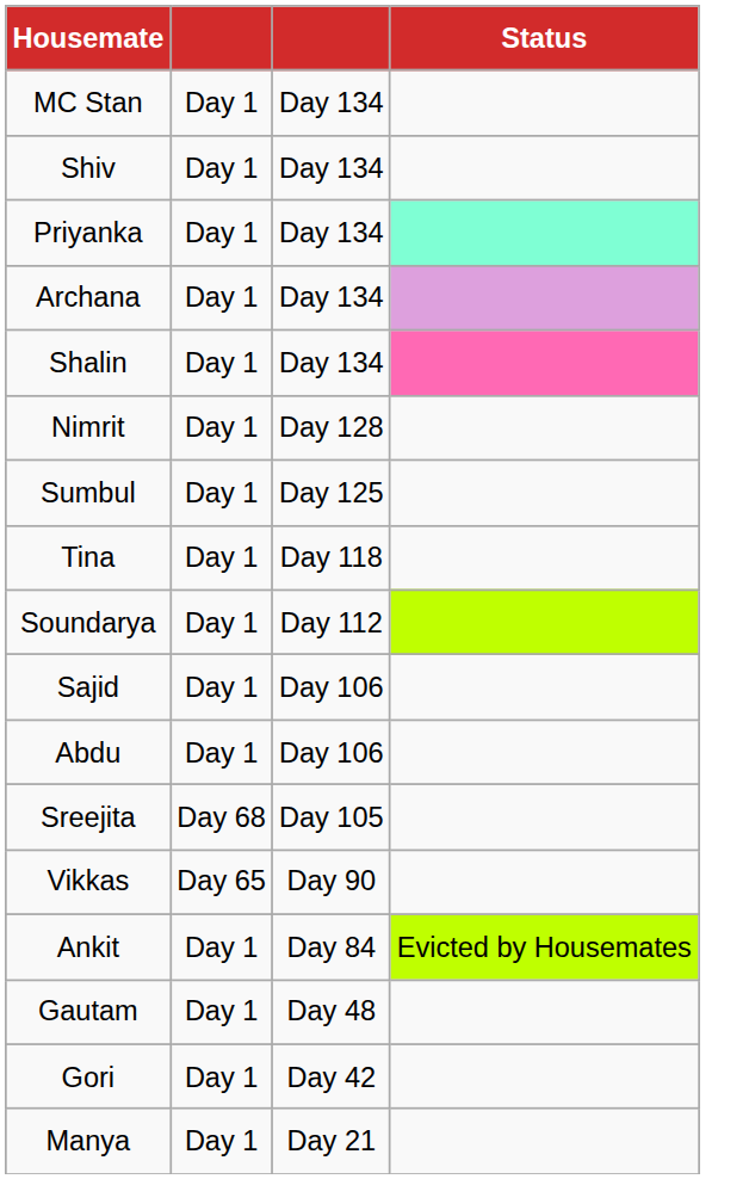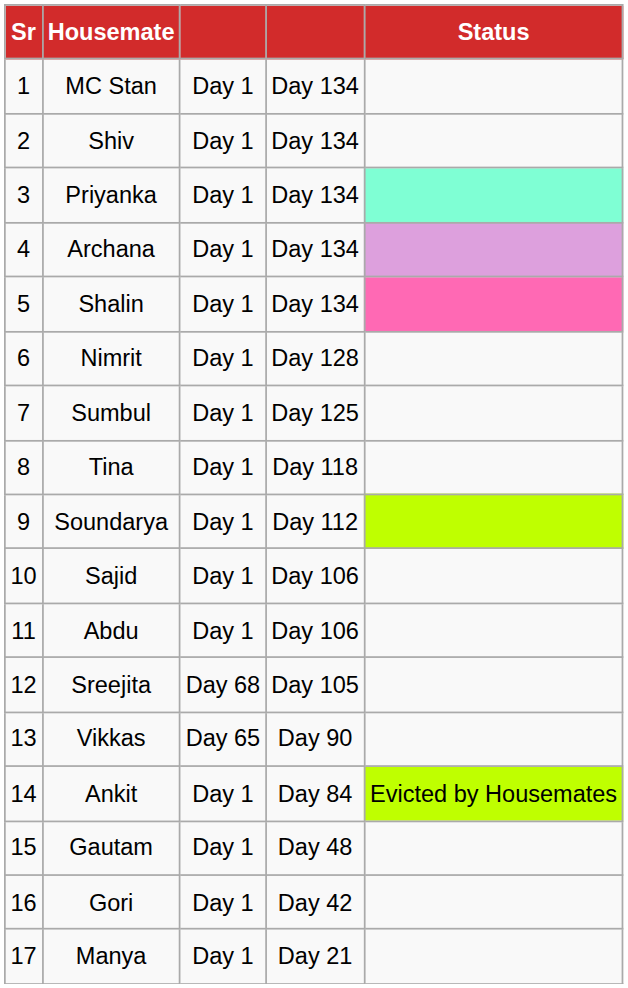+ column: Sr | 1 | 2 | 3 | 4 | 5 | 6 | 7 | 8 | 9 | 10 | 11 | 12 | 13 | 14 | 15 | 16 | 17
